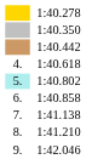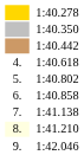1:40.802 | column 1: paleturquoise background -> no background
1:41.210 | column 1: no background -> lightyellow background
